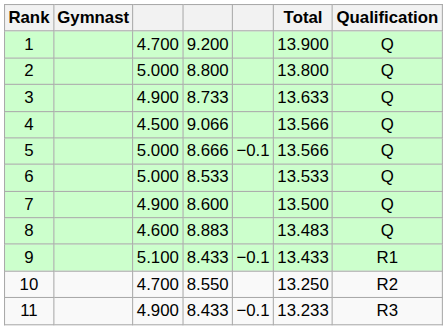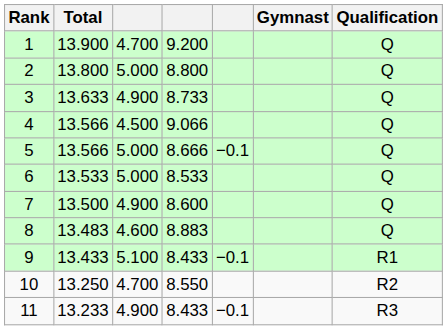columns swapped: Gymnast <-> Total
